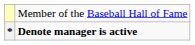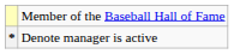* | column 2: bold -> normal
